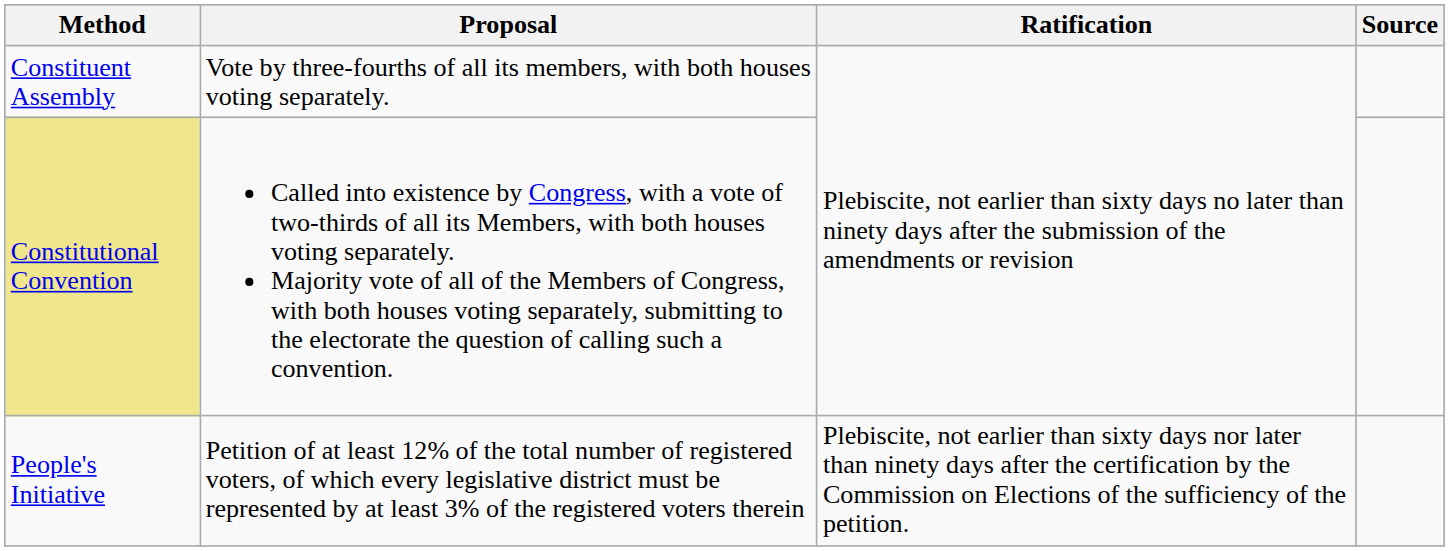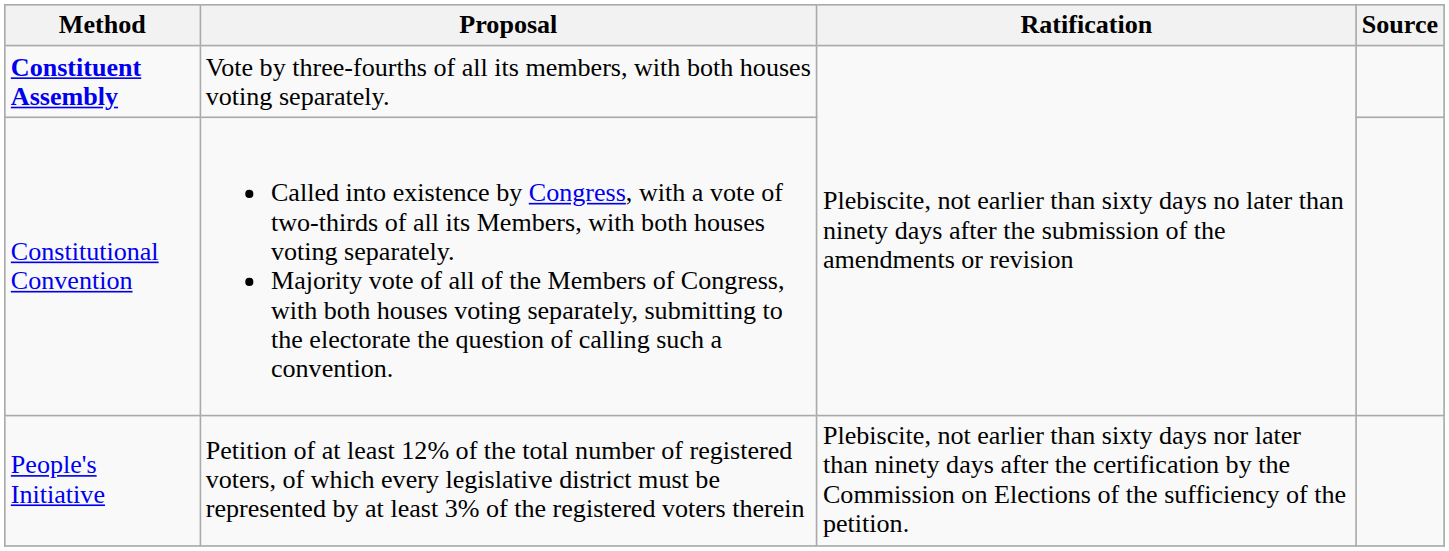row 2 | Method: normal -> bold
row 3 | Method: khaki background -> no background
